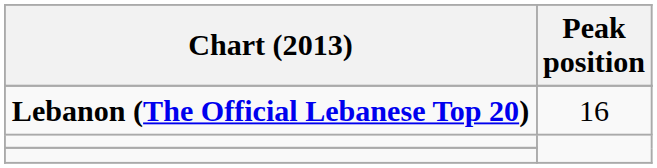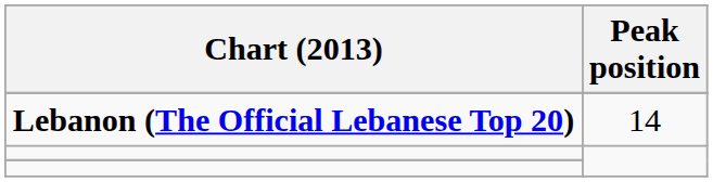row 2 | Peak position: 16 -> 14
